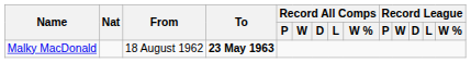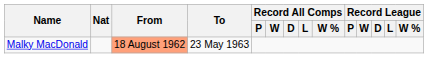Malky MacDonald | From: no background -> lightsalmon background
Malky MacDonald | To: bold -> normal
